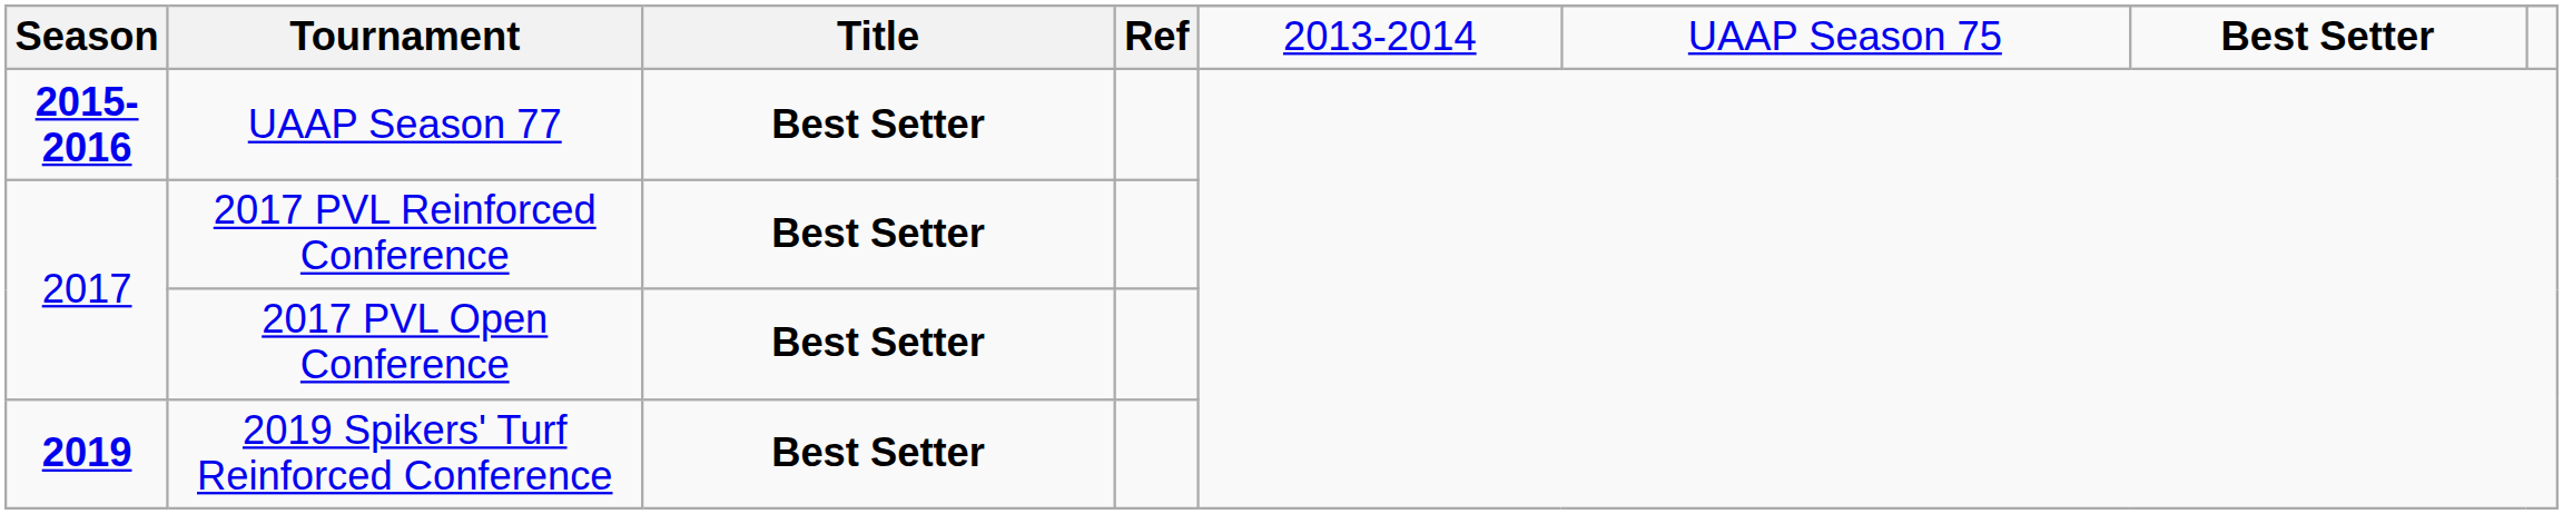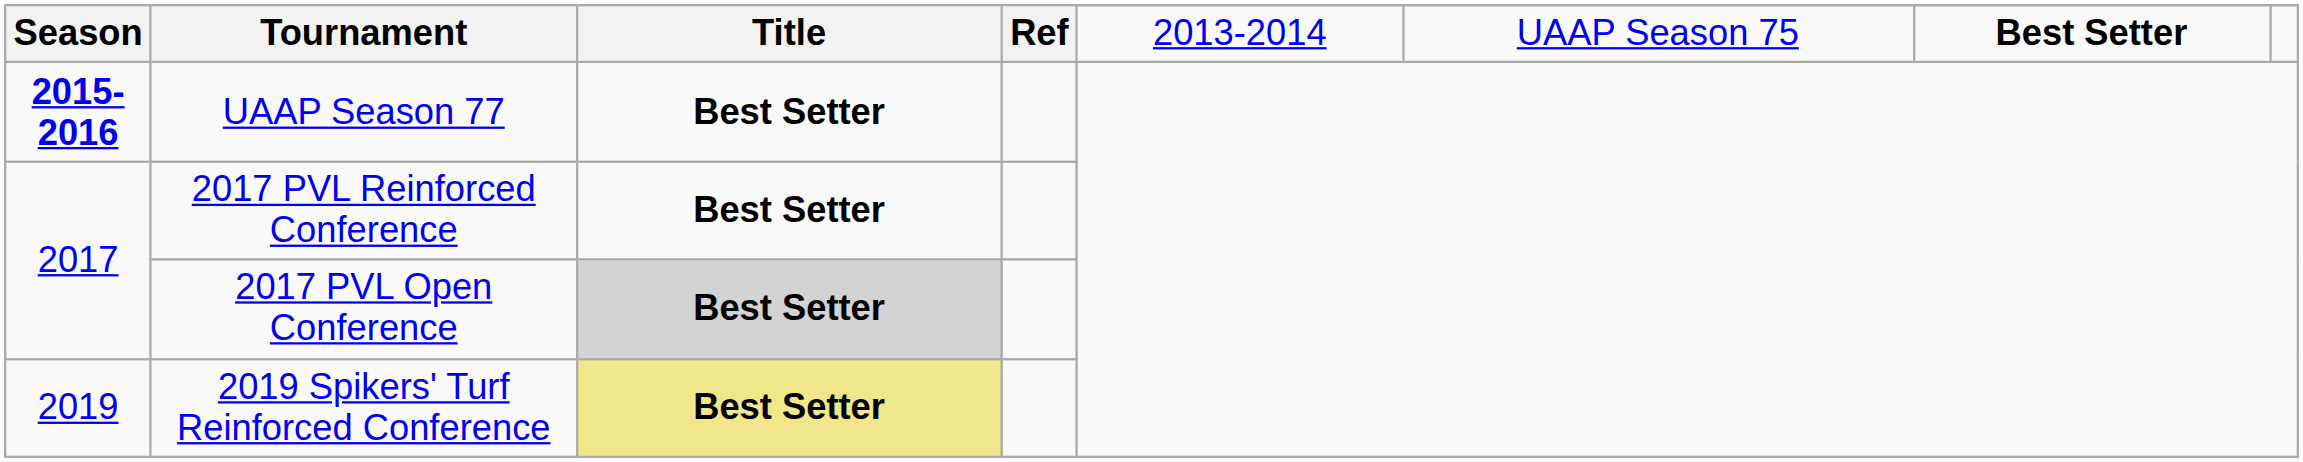2017 PVL Open Conference | Title: no background -> lightgrey background
2019 Spikers' Turf Reinforced Conference | Season: bold -> normal
2019 Spikers' Turf Reinforced Conference | Title: no background -> khaki background
